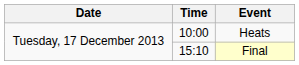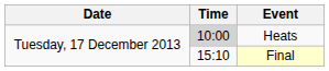Heats | Time: no background -> lightgrey background
